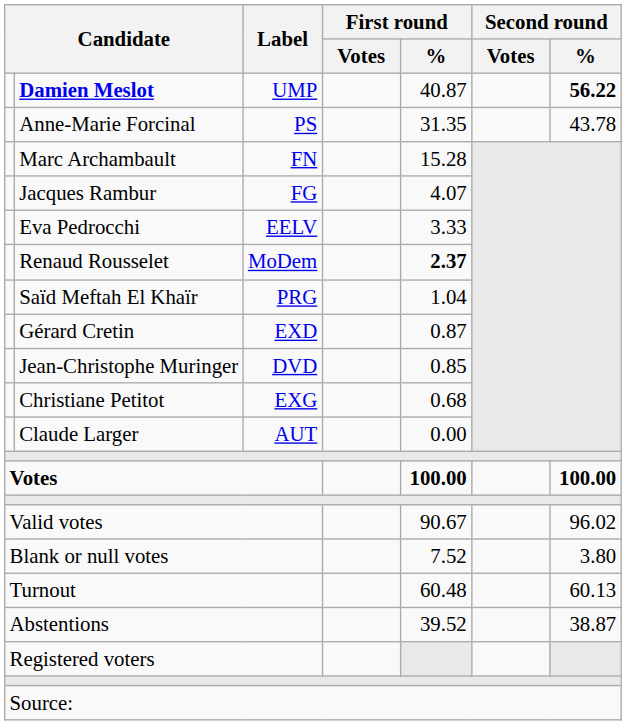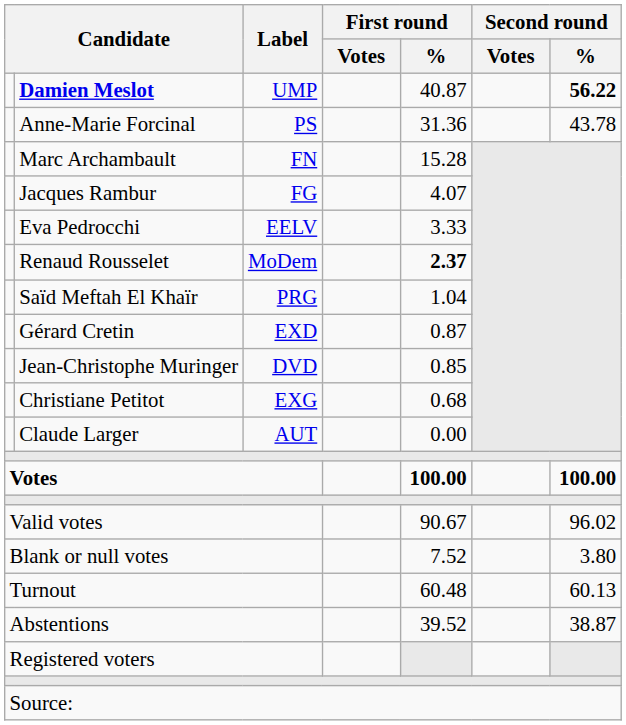Anne-Marie Forcinal | First round / %: 31.35 -> 31.36
